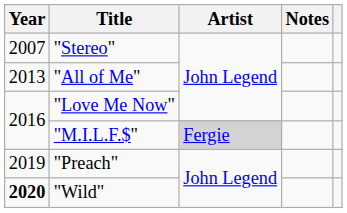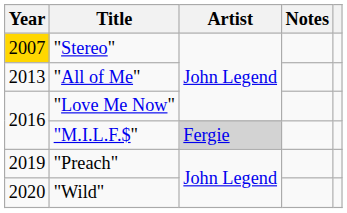"Stereo" | Year: no background -> gold background
"Wild" | Year: bold -> normal
